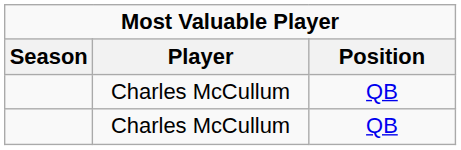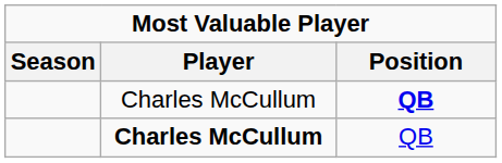row 3 | Position: normal -> bold
row 4 | Player: normal -> bold
